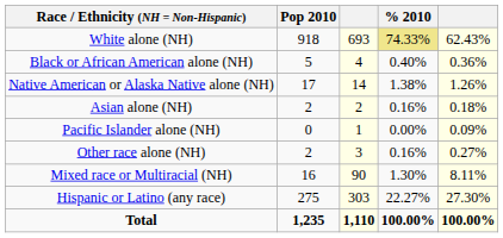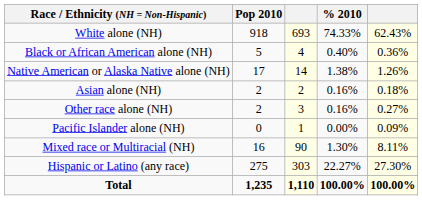White alone (NH) | % 2010: khaki background -> no background
rows swapped: Pacific Islander alone (NH) <-> Other race alone (NH)
